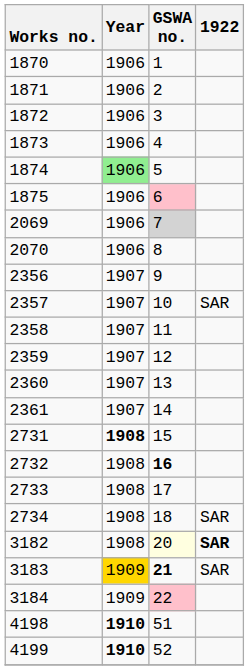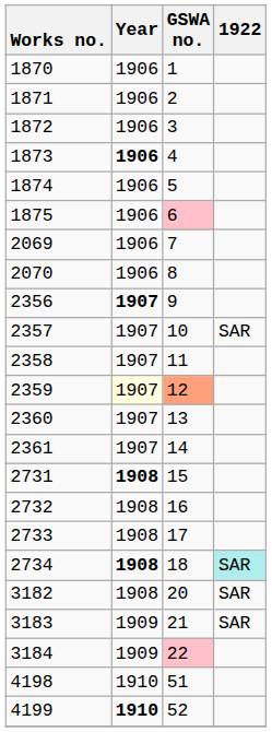1873 | Year: normal -> bold
1874 | Year: lightgreen background -> no background
2069 | GSWA no.: lightgrey background -> no background
2356 | Year: normal -> bold
2359 | Year: no background -> lightyellow background
2359 | GSWA no.: no background -> lightsalmon background
2732 | GSWA no.: bold -> normal
2734 | Year: normal -> bold
2734 | 1922: no background -> paleturquoise background
3182 | GSWA no.: lightyellow background -> no background
3182 | 1922: bold -> normal
3183 | Year: gold background -> no background
3183 | GSWA no.: bold -> normal
4198 | Year: bold -> normal
